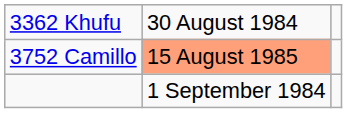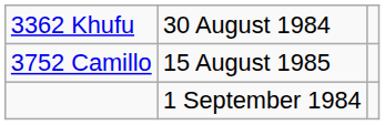3752 Camillo | column 2: lightsalmon background -> no background
